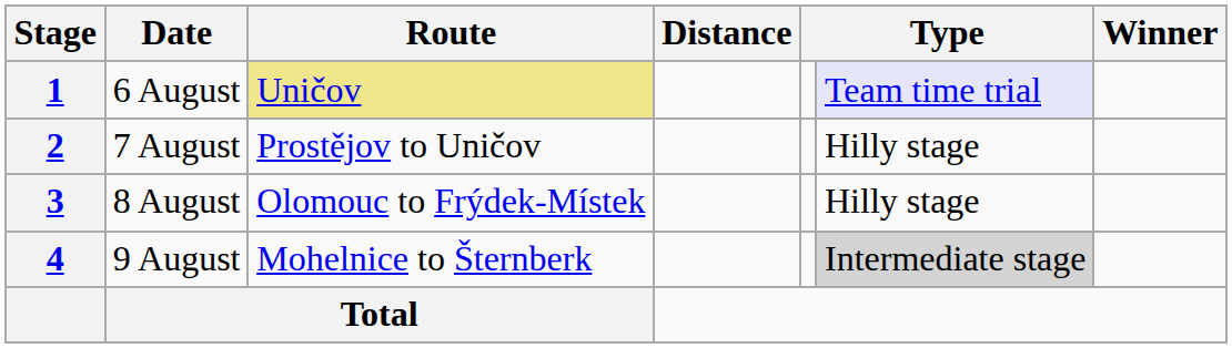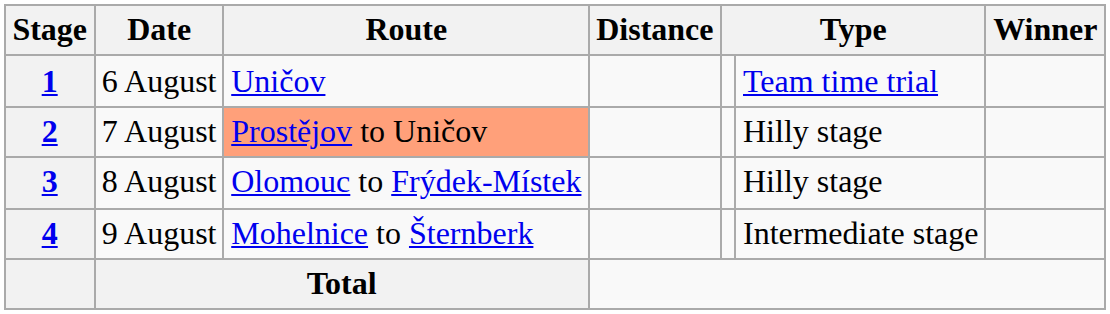6 August | Route: khaki background -> no background
6 August | column 6: lavender background -> no background
7 August | Route: no background -> lightsalmon background
9 August | column 6: lightgrey background -> no background
